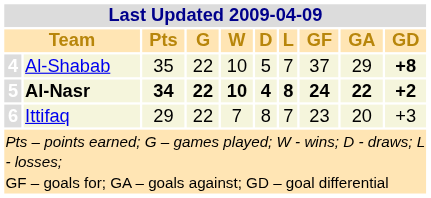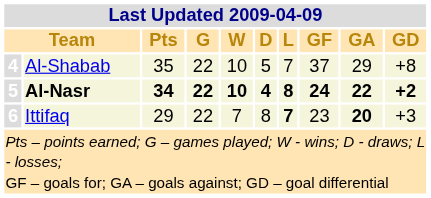Al-Shabab | GD: bold -> normal
Ittifaq | L: normal -> bold
Ittifaq | GA: normal -> bold
